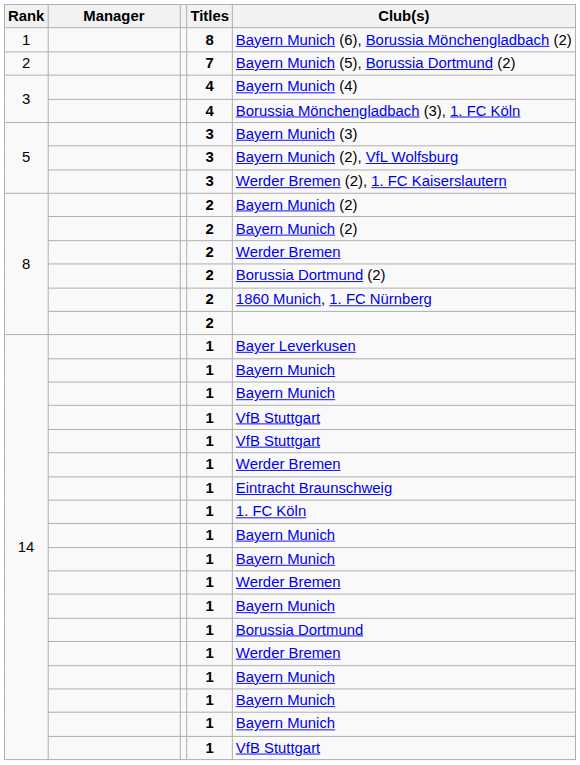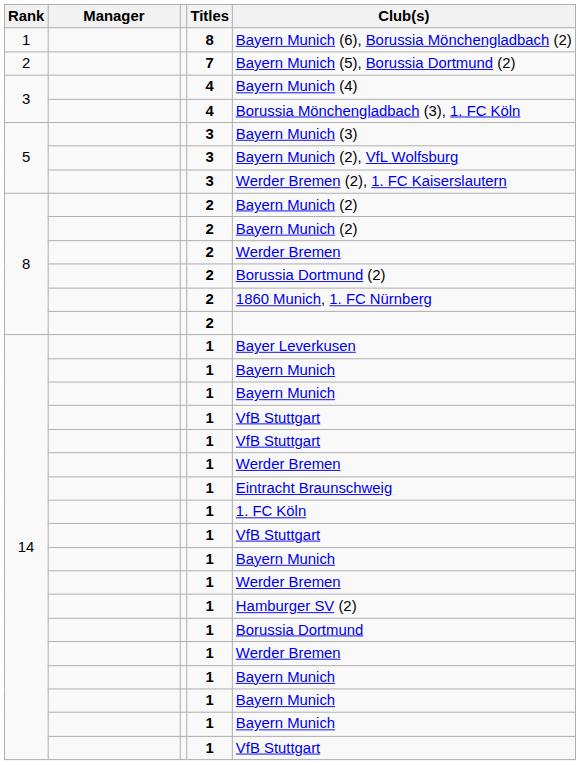row 23 | Club(s): Bayern Munich -> VfB Stuttgart
row 26 | Club(s): Bayern Munich -> Hamburger SV (2)
